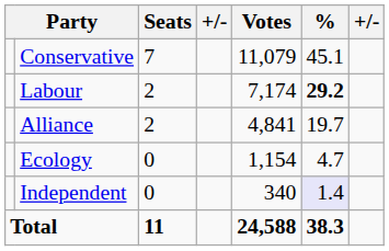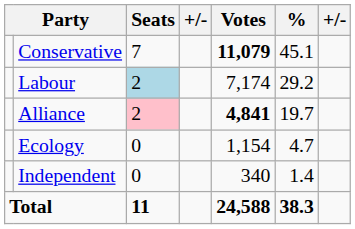Conservative | Votes: normal -> bold
Labour | Seats: no background -> lightblue background
Labour | %: bold -> normal
Alliance | Seats: no background -> pink background
Alliance | Votes: normal -> bold
Independent | %: lavender background -> no background
